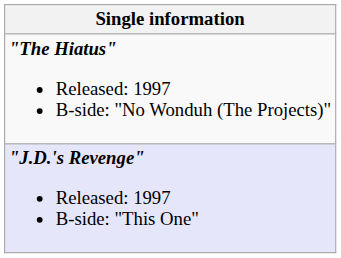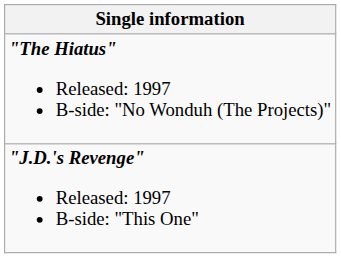row 3 | column 1: lavender background -> no background
